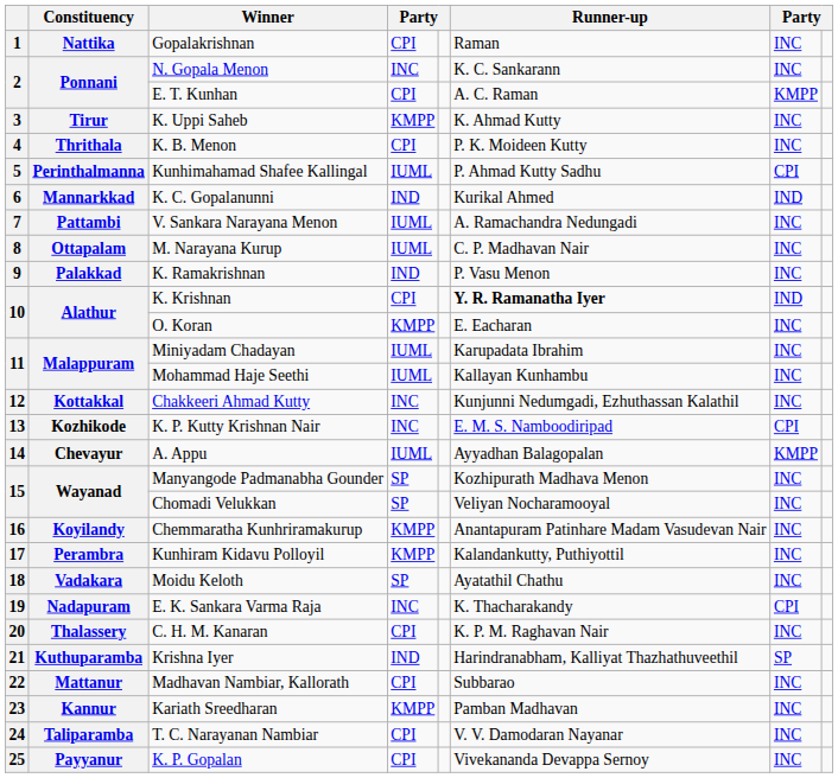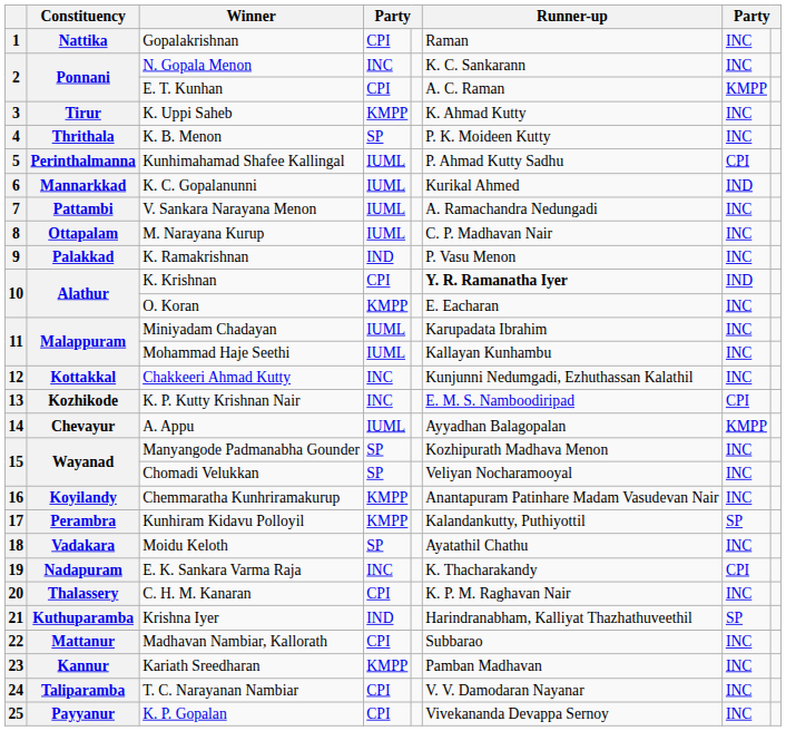K. B. Menon | column 4: CPI -> SP
K. C. Gopalanunni | column 4: IND -> IUML
Kunhiram Kidavu Polloyil | column 7: INC -> SP
